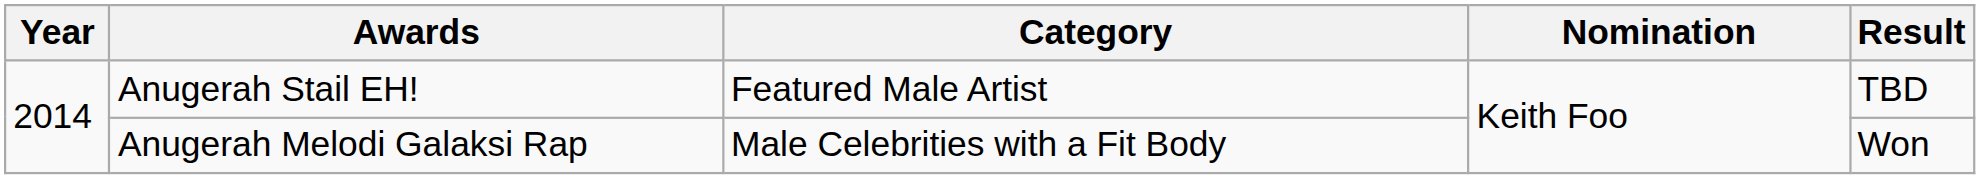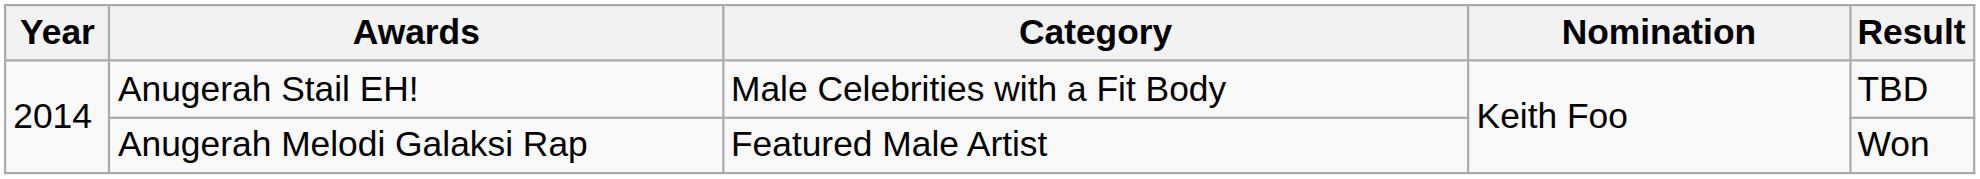Anugerah Stail EH! | Category: Featured Male Artist -> Male Celebrities with a Fit Body
Anugerah Melodi Galaksi Rap | Category: Male Celebrities with a Fit Body -> Featured Male Artist
